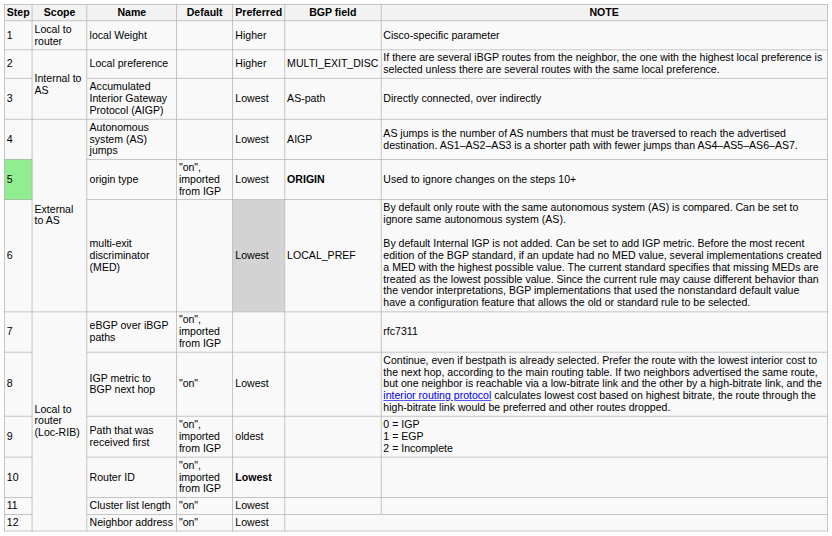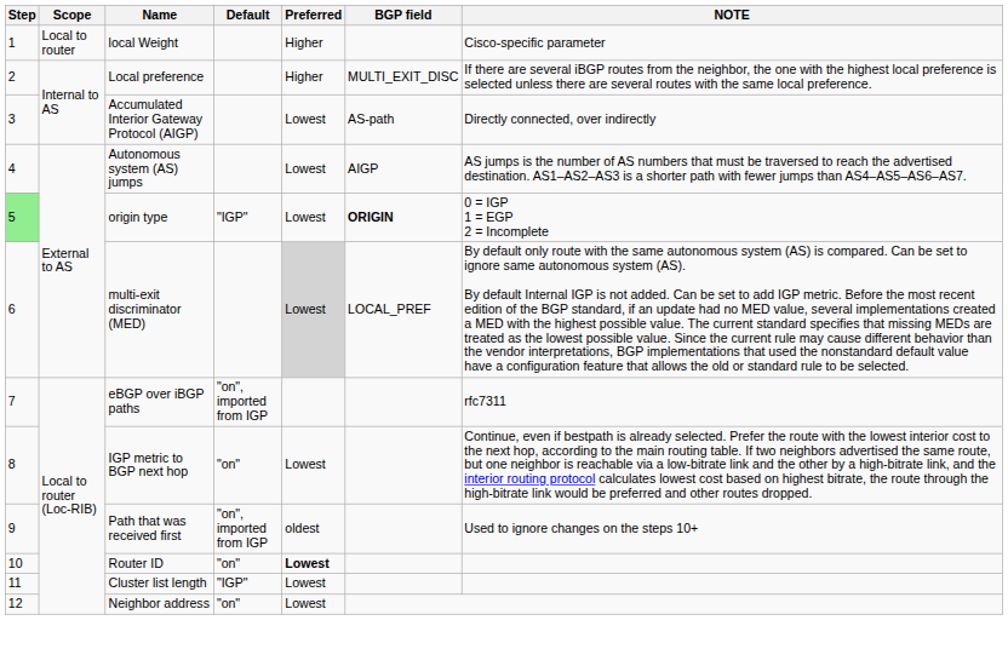origin type | Default: "on", imported from IGP -> "IGP"
origin type | NOTE: Used to ignore changes on the steps 10+ -> 0 = IGP 1 = EGP 2 = Incomplete
Path that was received first | NOTE: 0 = IGP 1 = EGP 2 = Incomplete -> Used to ignore changes on the steps 10+
Router ID | Default: "on", imported from IGP -> "on"
Cluster list length | Default: "on" -> "IGP"
